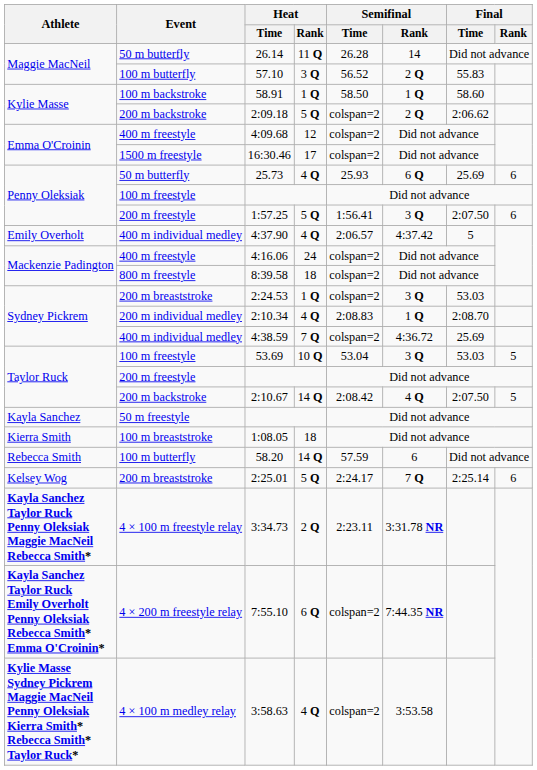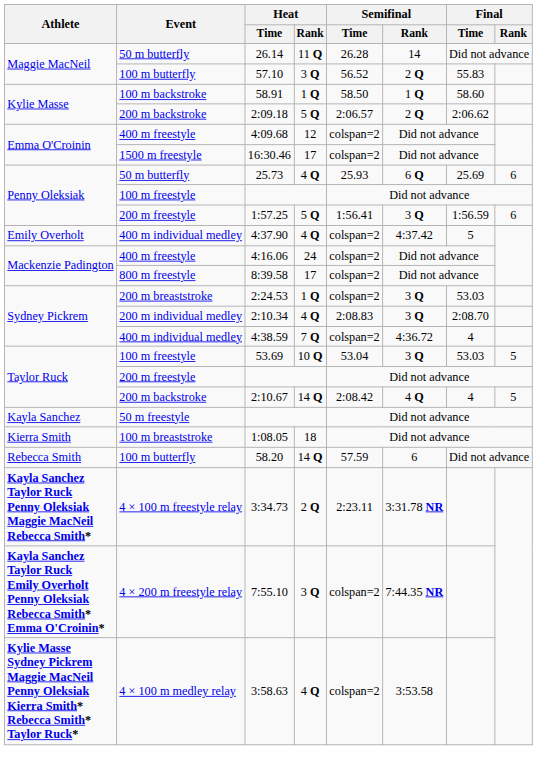2:09.18 | Semifinal / Time: colspan=2 -> 2:06.57
1:57.25 | Final / Time: 2:07.50 -> 1:56.59
4:37.90 | Semifinal / Time: 2:06.57 -> colspan=2
8:39.58 | Heat / Rank: 18 -> 17
2:10.34 | Semifinal / Rank: 1 Q -> 3 Q
4:38.59 | Final / Time: 25.69 -> 4
2:10.67 | Final / Time: 2:07.50 -> 4
- row: Kelsey Wog | 200 m breaststroke | 2:25.01 | 5 Q | 2:24.17 | 7 Q | 2:25.14 | 6
7:55.10 | Heat / Rank: 6 Q -> 3 Q
